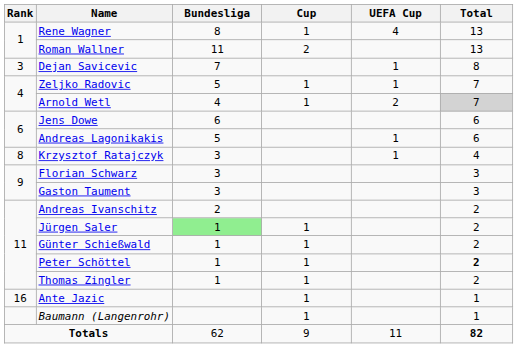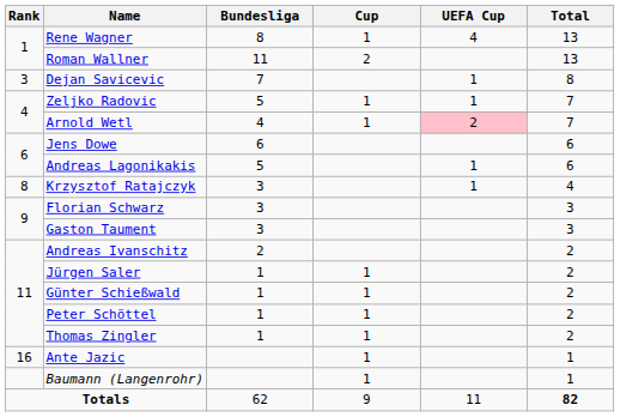Arnold Wetl | UEFA Cup: no background -> pink background
Arnold Wetl | Total: lightgrey background -> no background
Jürgen Saler | Bundesliga: lightgreen background -> no background
Peter Schöttel | Total: bold -> normal
